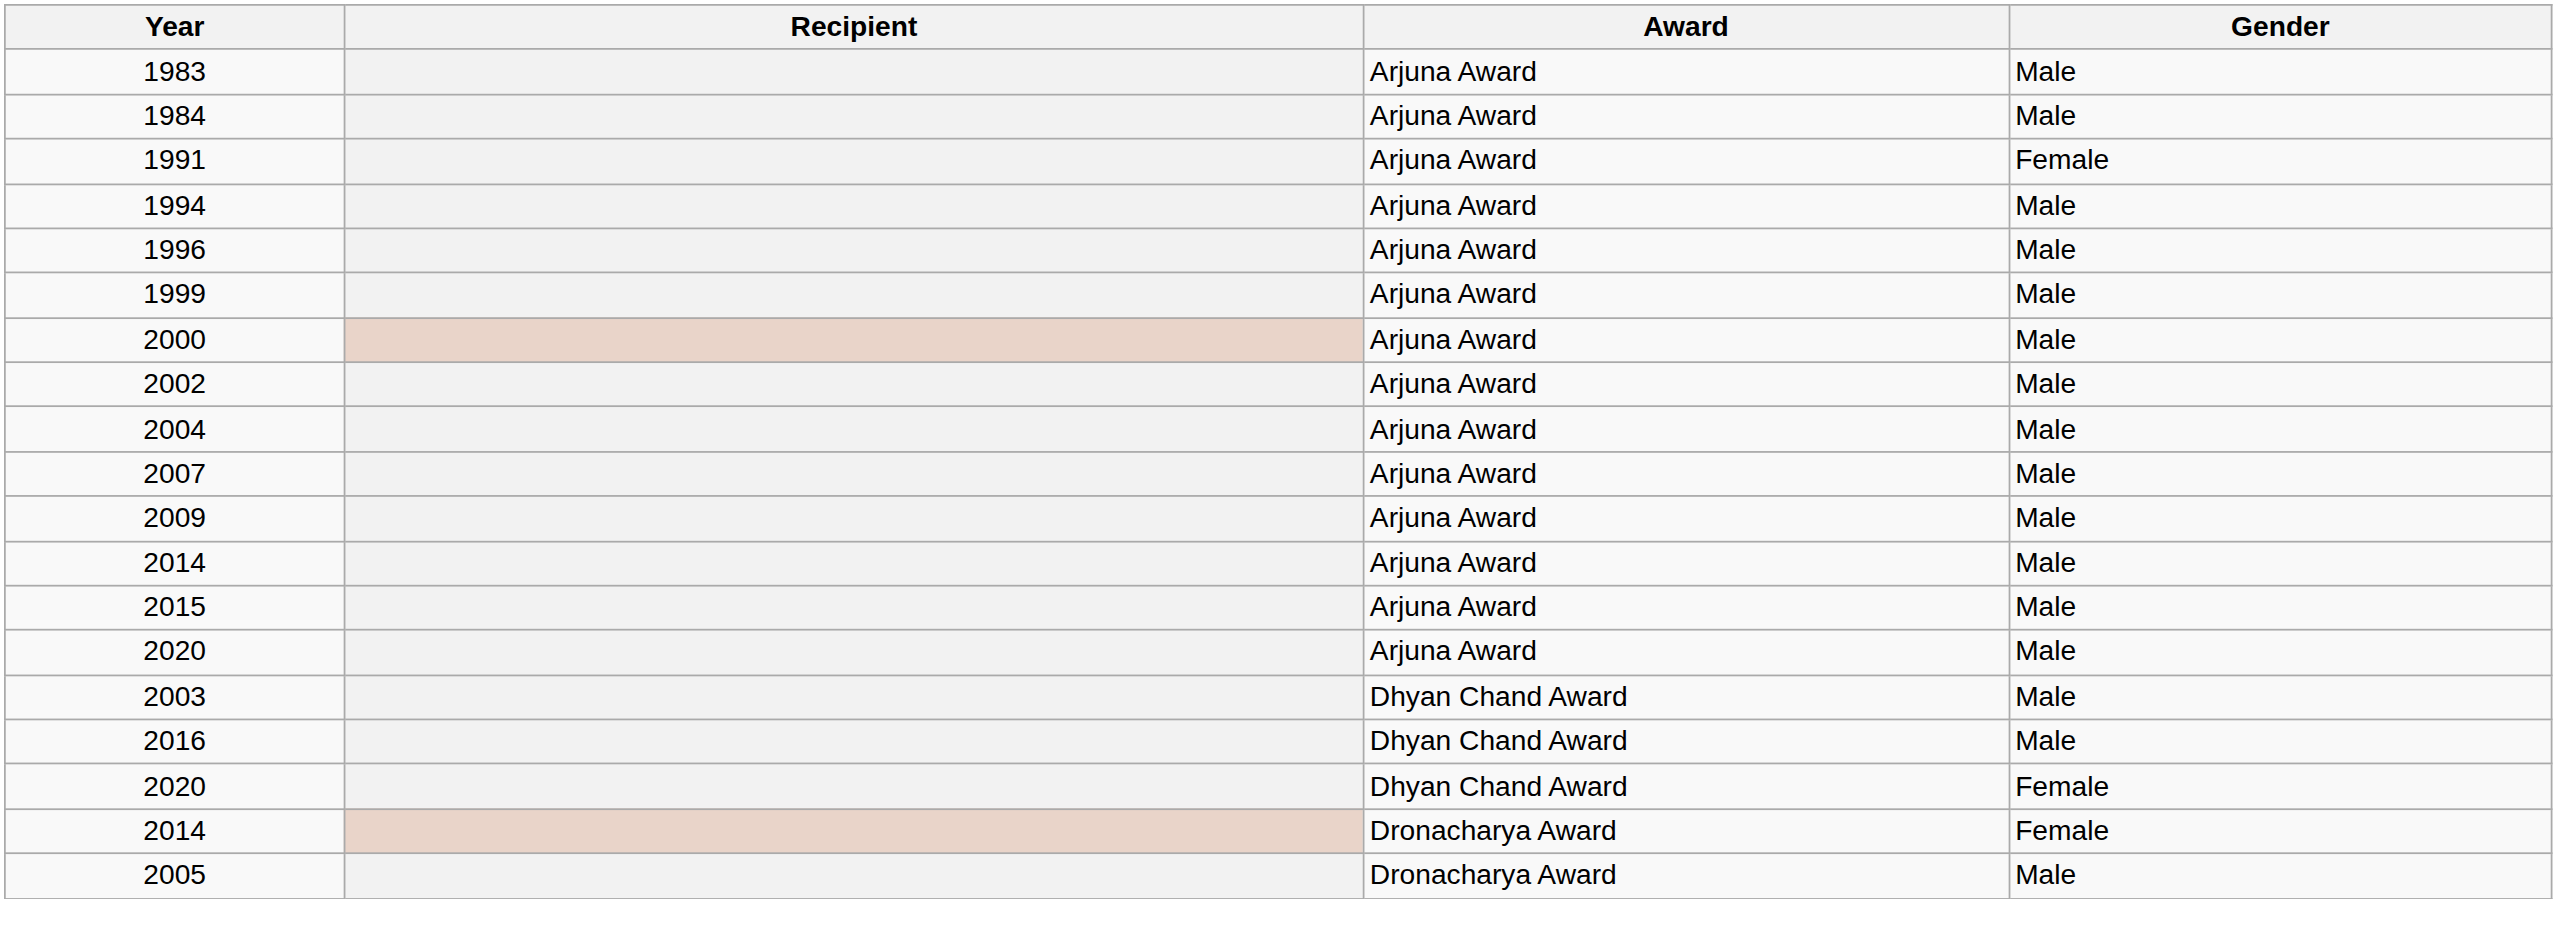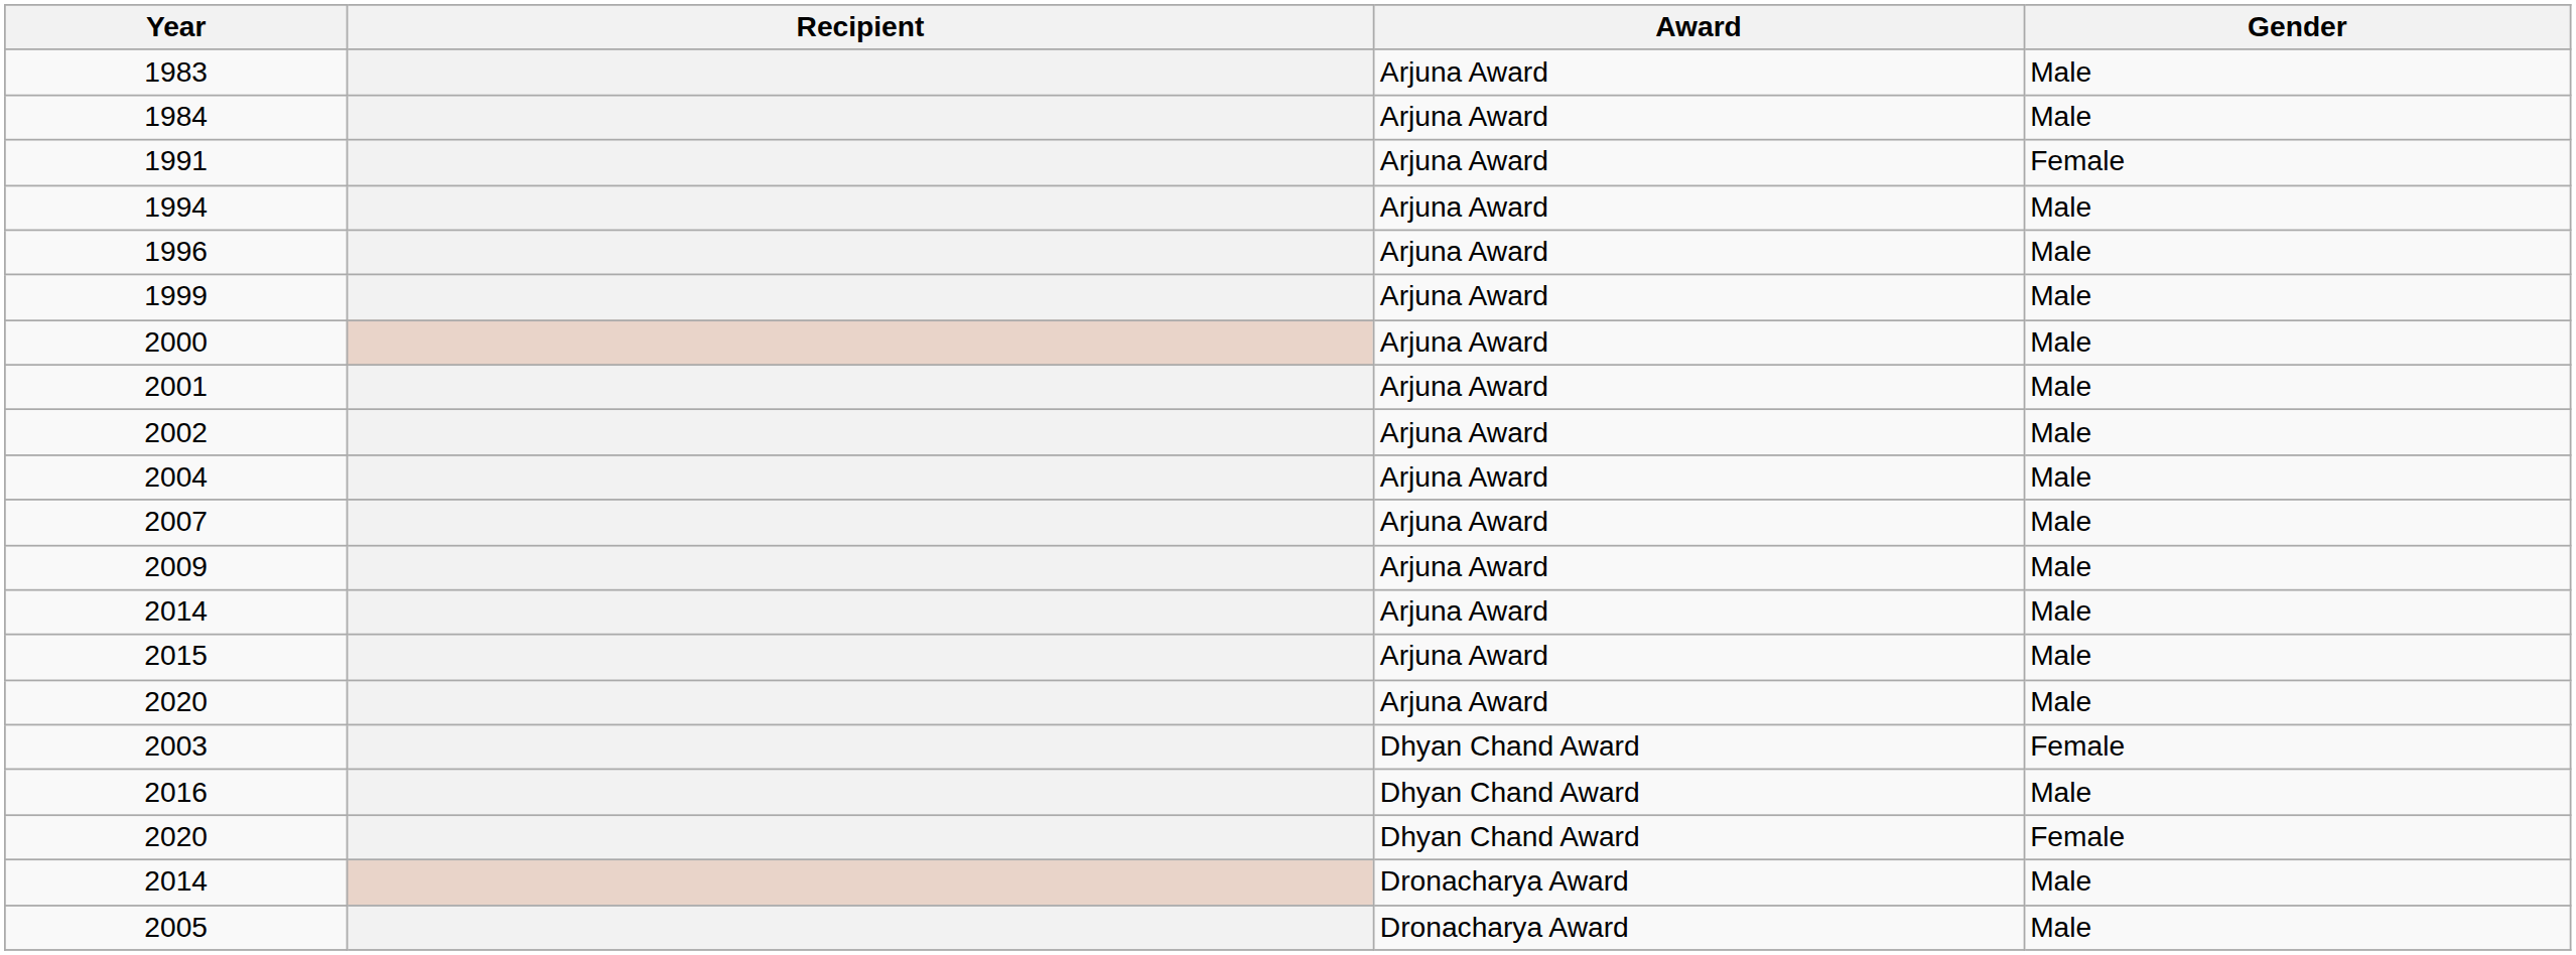+ row: 2001 | Arjuna Award | Male
2003 | Gender: Male -> Female
2014 / Dronacharya Award | Gender: Female -> Male
